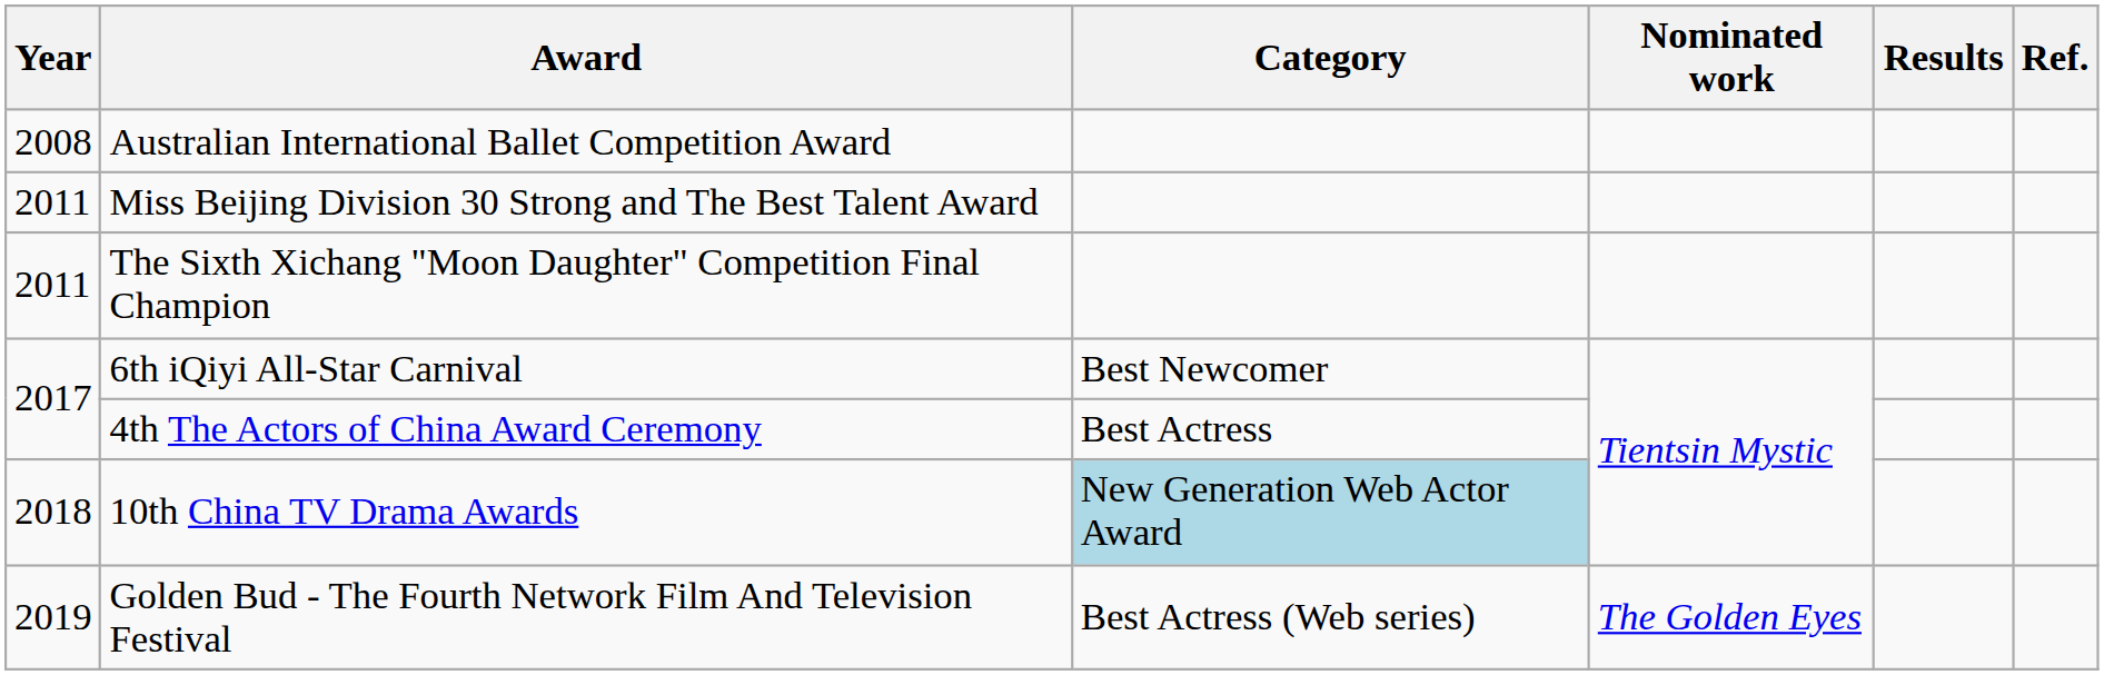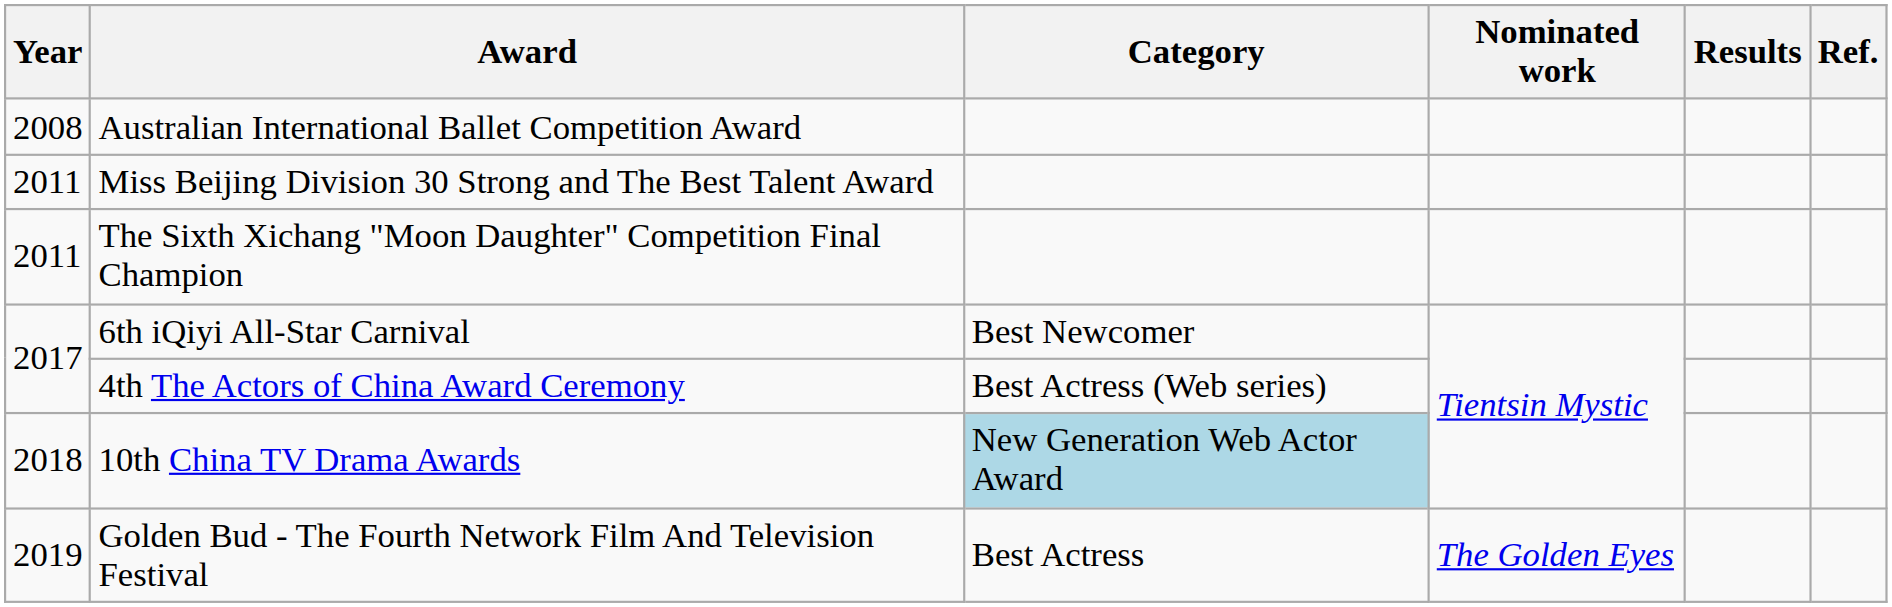4th The Actors of China Award Ceremony | Category: Best Actress -> Best Actress (Web series)
Golden Bud - The Fourth Network Film And Television Festival | Category: Best Actress (Web series) -> Best Actress
